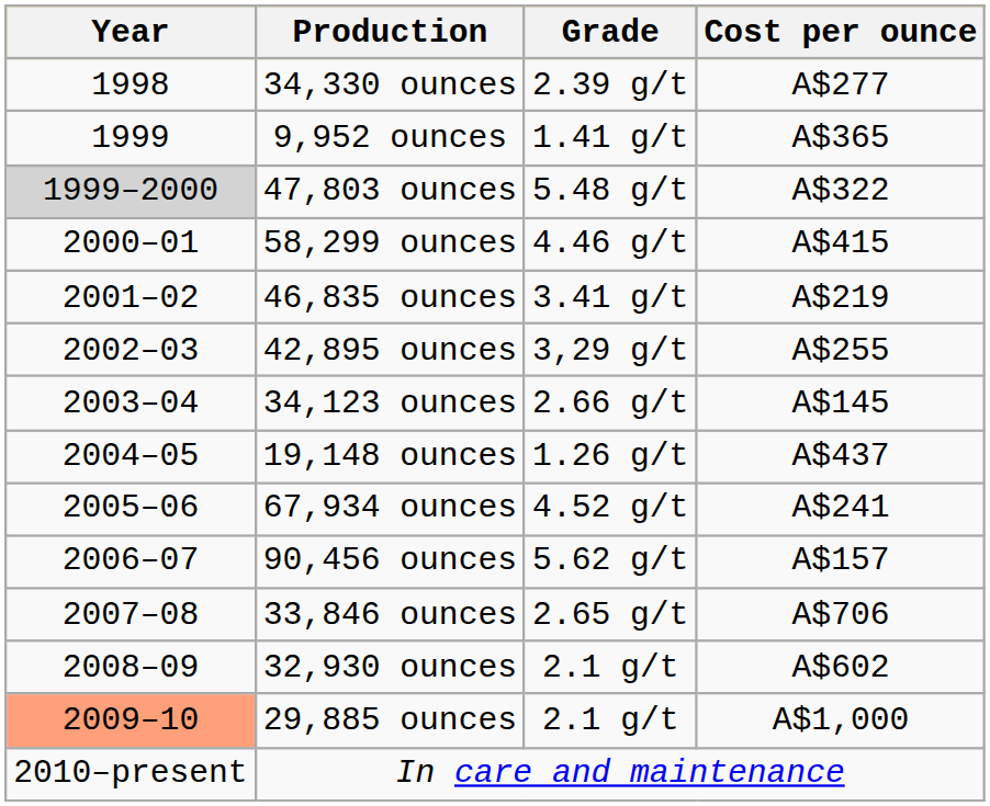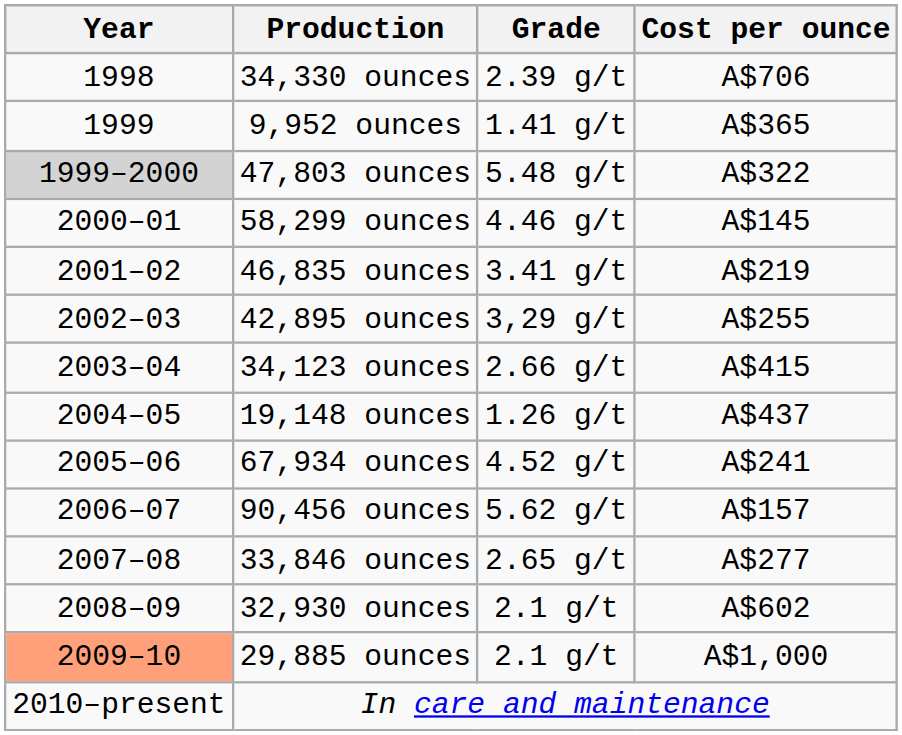34,330 ounces | Cost per ounce: A$277 -> A$706
58,299 ounces | Cost per ounce: A$415 -> A$145
34,123 ounces | Cost per ounce: A$145 -> A$415
33,846 ounces | Cost per ounce: A$706 -> A$277
